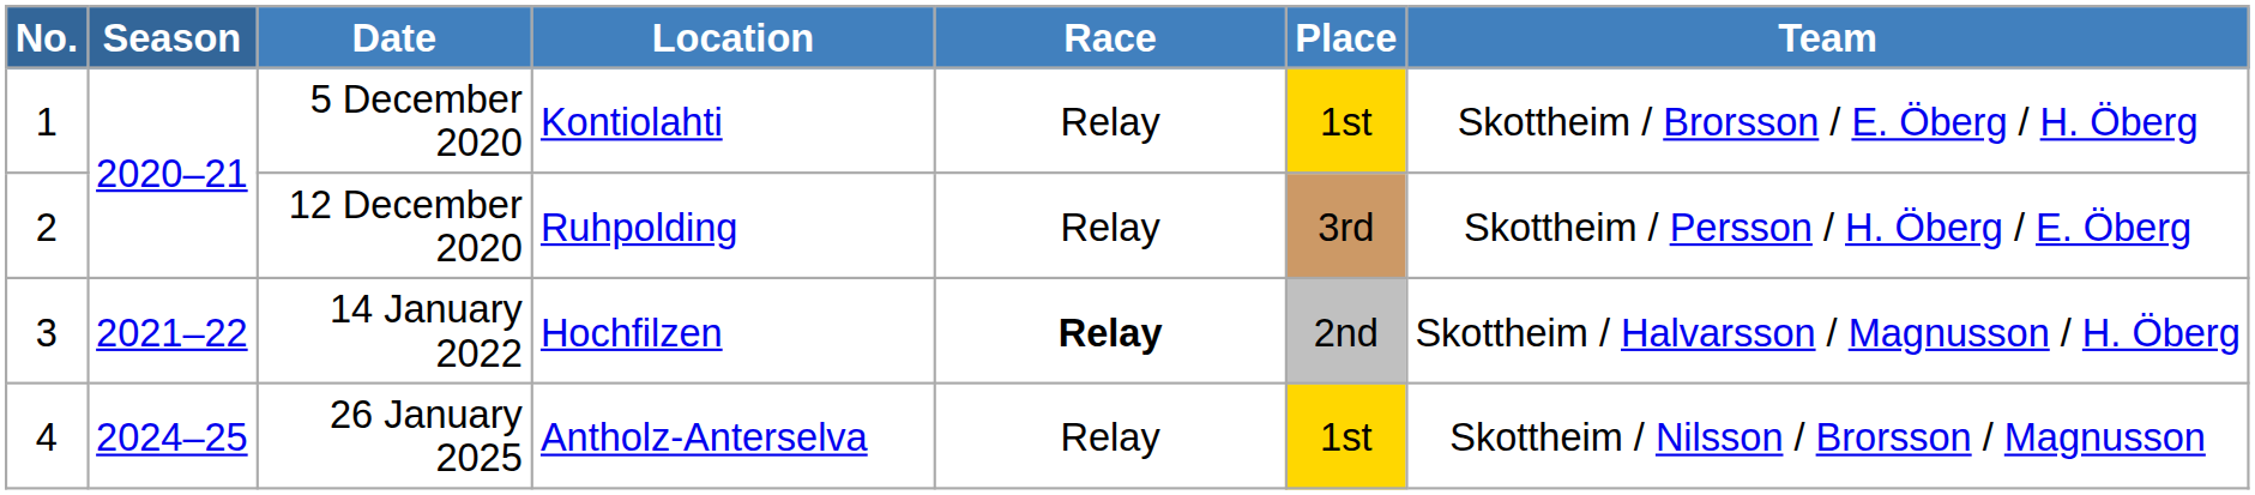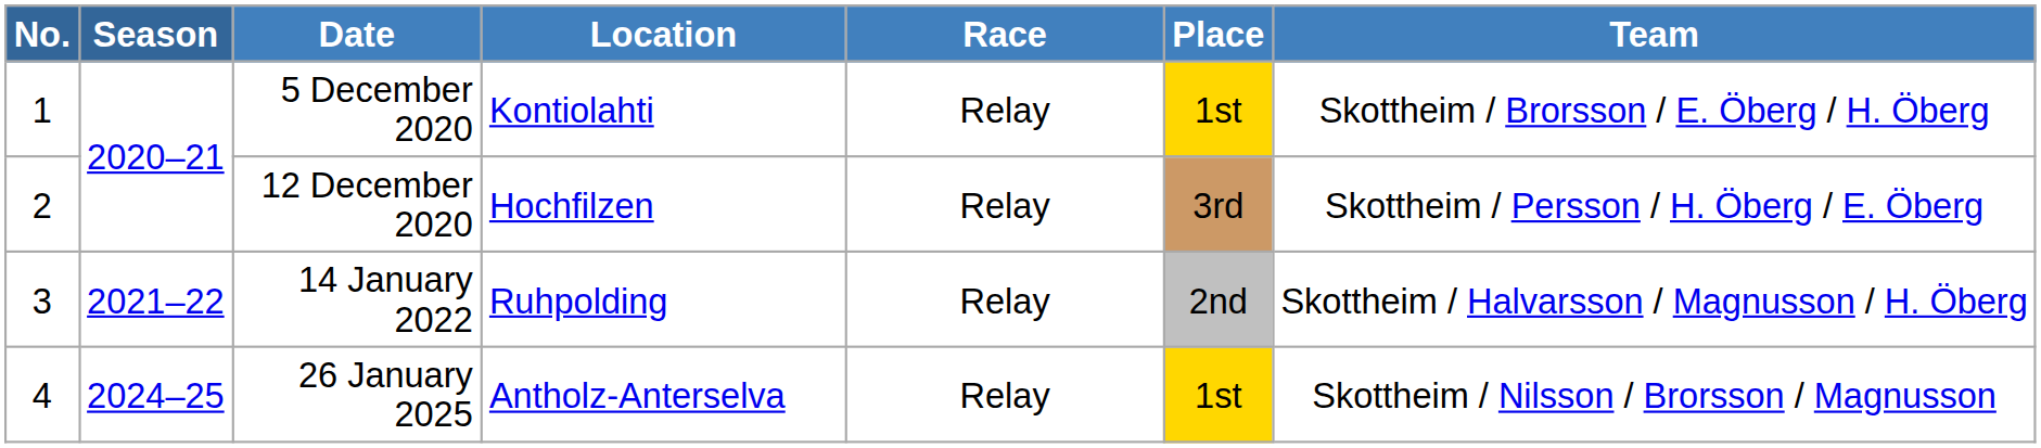12 December 2020 | Location: Ruhpolding -> Hochfilzen
14 January 2022 | Location: Hochfilzen -> Ruhpolding
14 January 2022 | Race: bold -> normal
